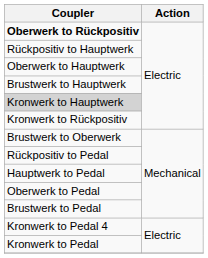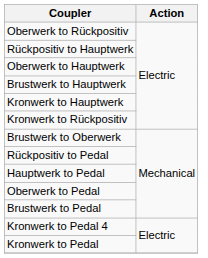Oberwerk to Rückpositiv | Coupler: bold -> normal
Kronwerk to Hauptwerk | Coupler: lightgrey background -> no background
